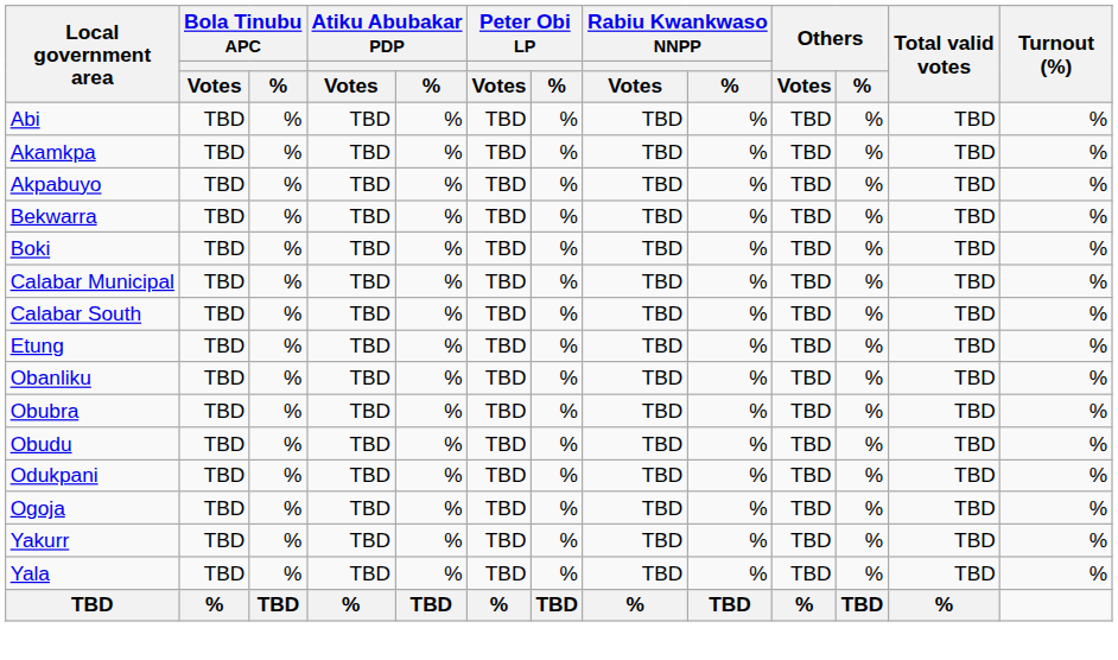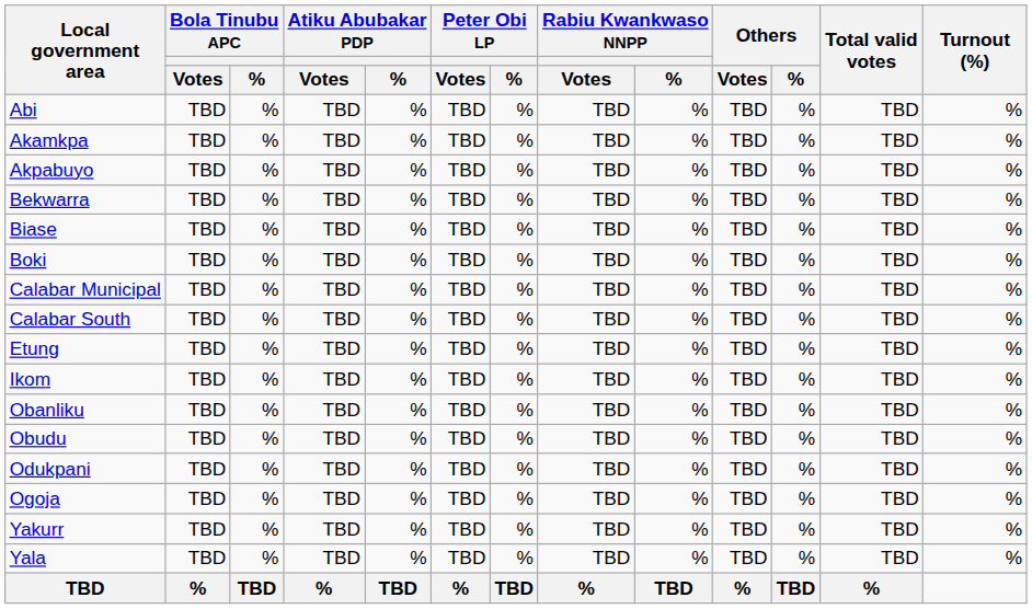+ row: Biase | TBD | % | TBD | % | TBD | % | TBD | % | TBD | % | TBD | %
+ row: Ikom | TBD | % | TBD | % | TBD | % | TBD | % | TBD | % | TBD | %
- row: Obubra | TBD | % | TBD | % | TBD | % | TBD | % | TBD | % | TBD | %
